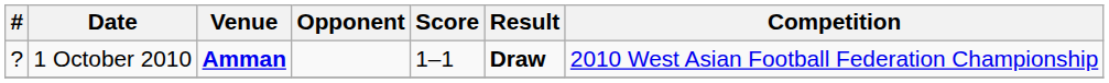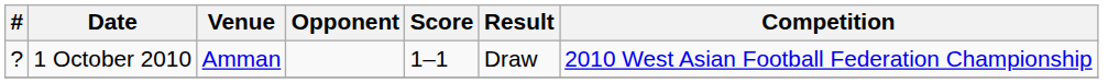1 October 2010 | Venue: bold -> normal
1 October 2010 | Result: bold -> normal
